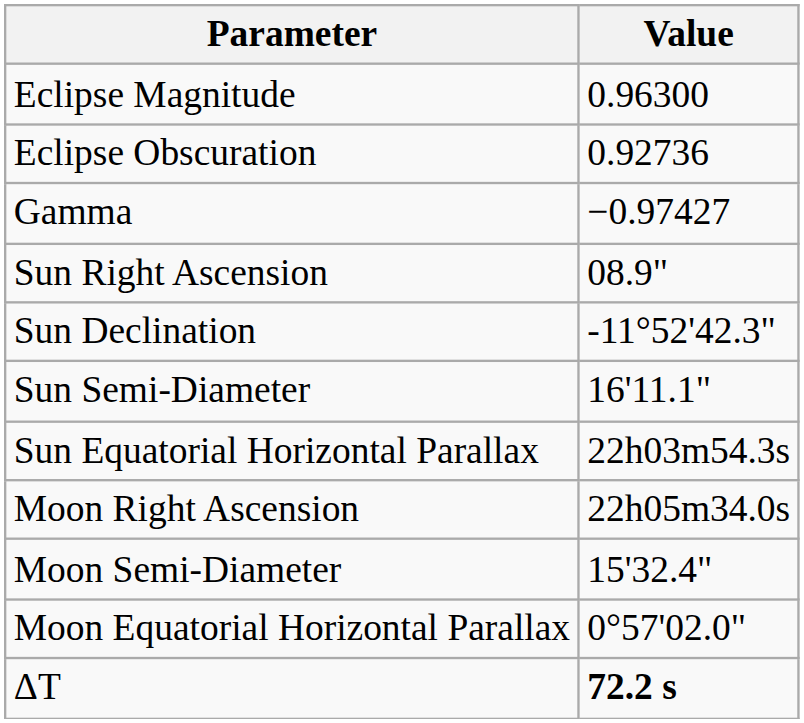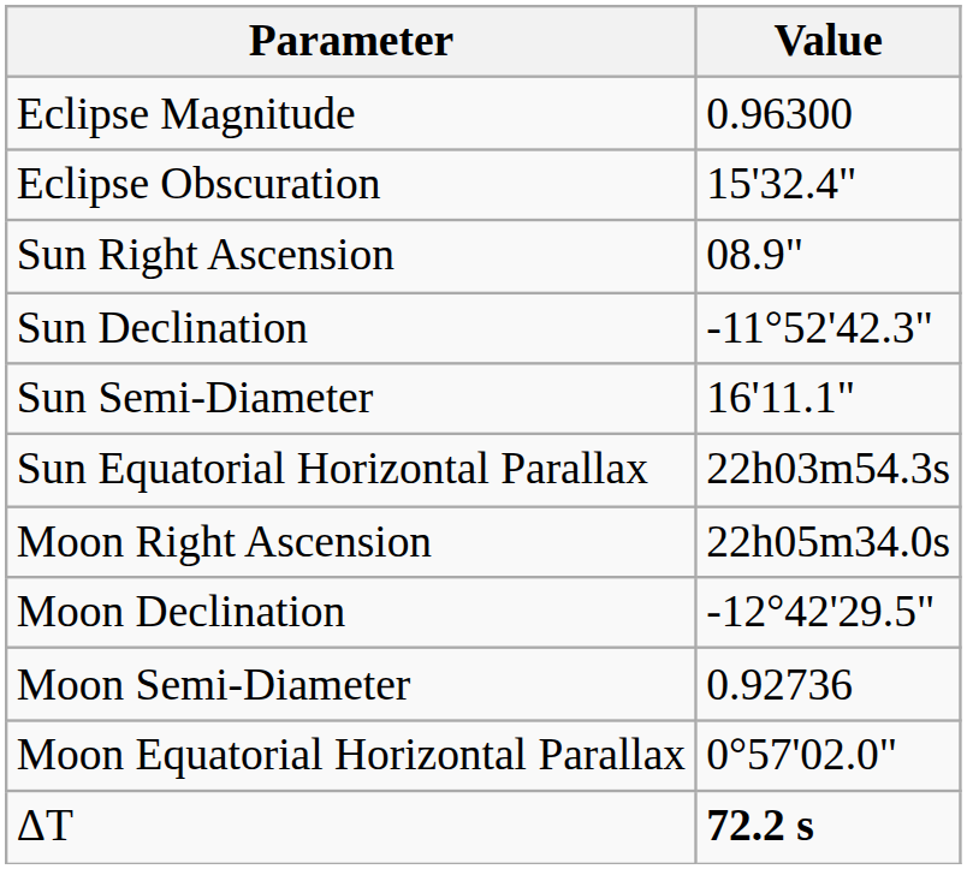Eclipse Obscuration | Value: 0.92736 -> 15'32.4"
- row: Gamma | −0.97427
+ row: Moon Declination | -12°42'29.5"
Moon Semi-Diameter | Value: 15'32.4" -> 0.92736
